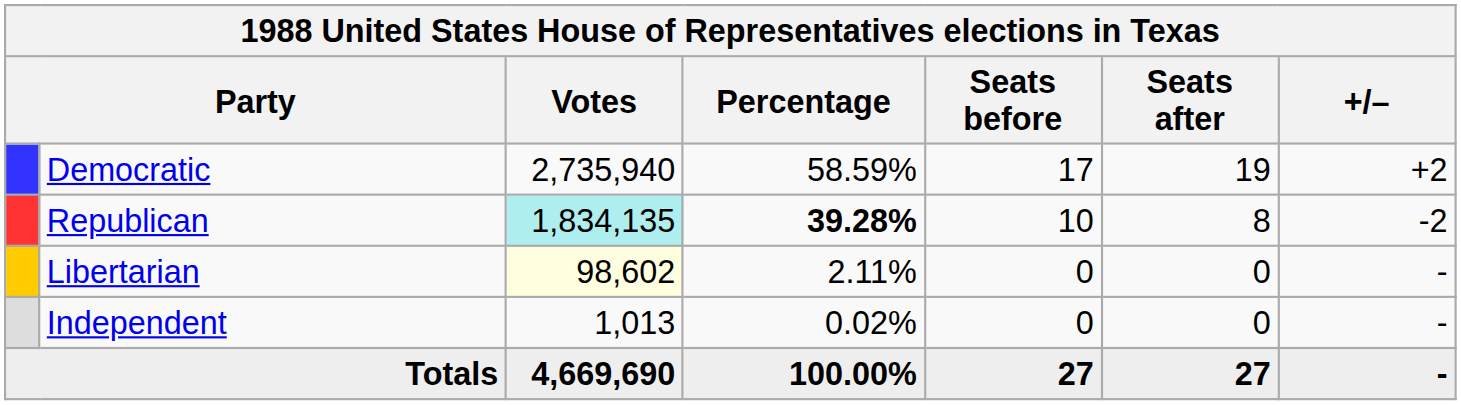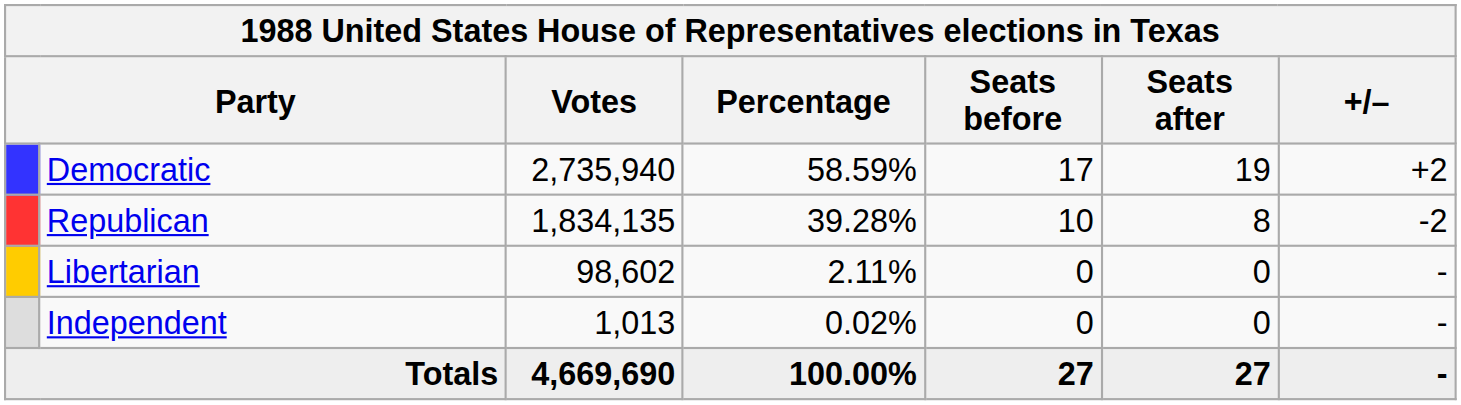Republican | Votes: paleturquoise background -> no background
Republican | Percentage: bold -> normal
Libertarian | Votes: lightyellow background -> no background
